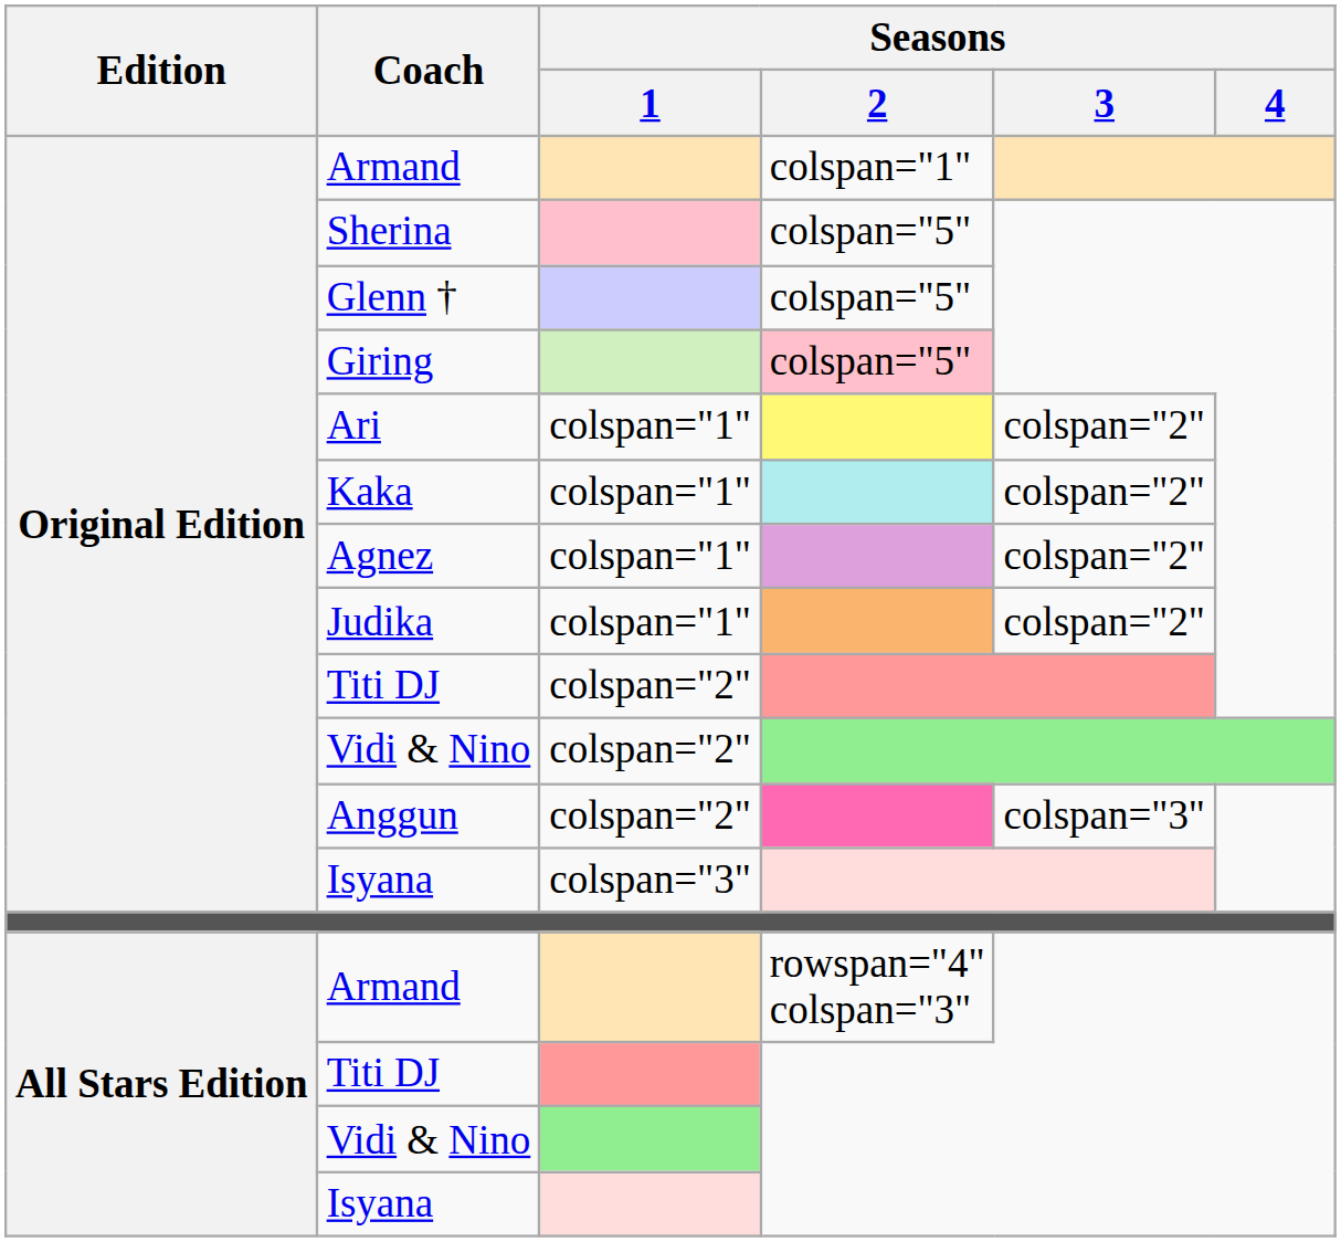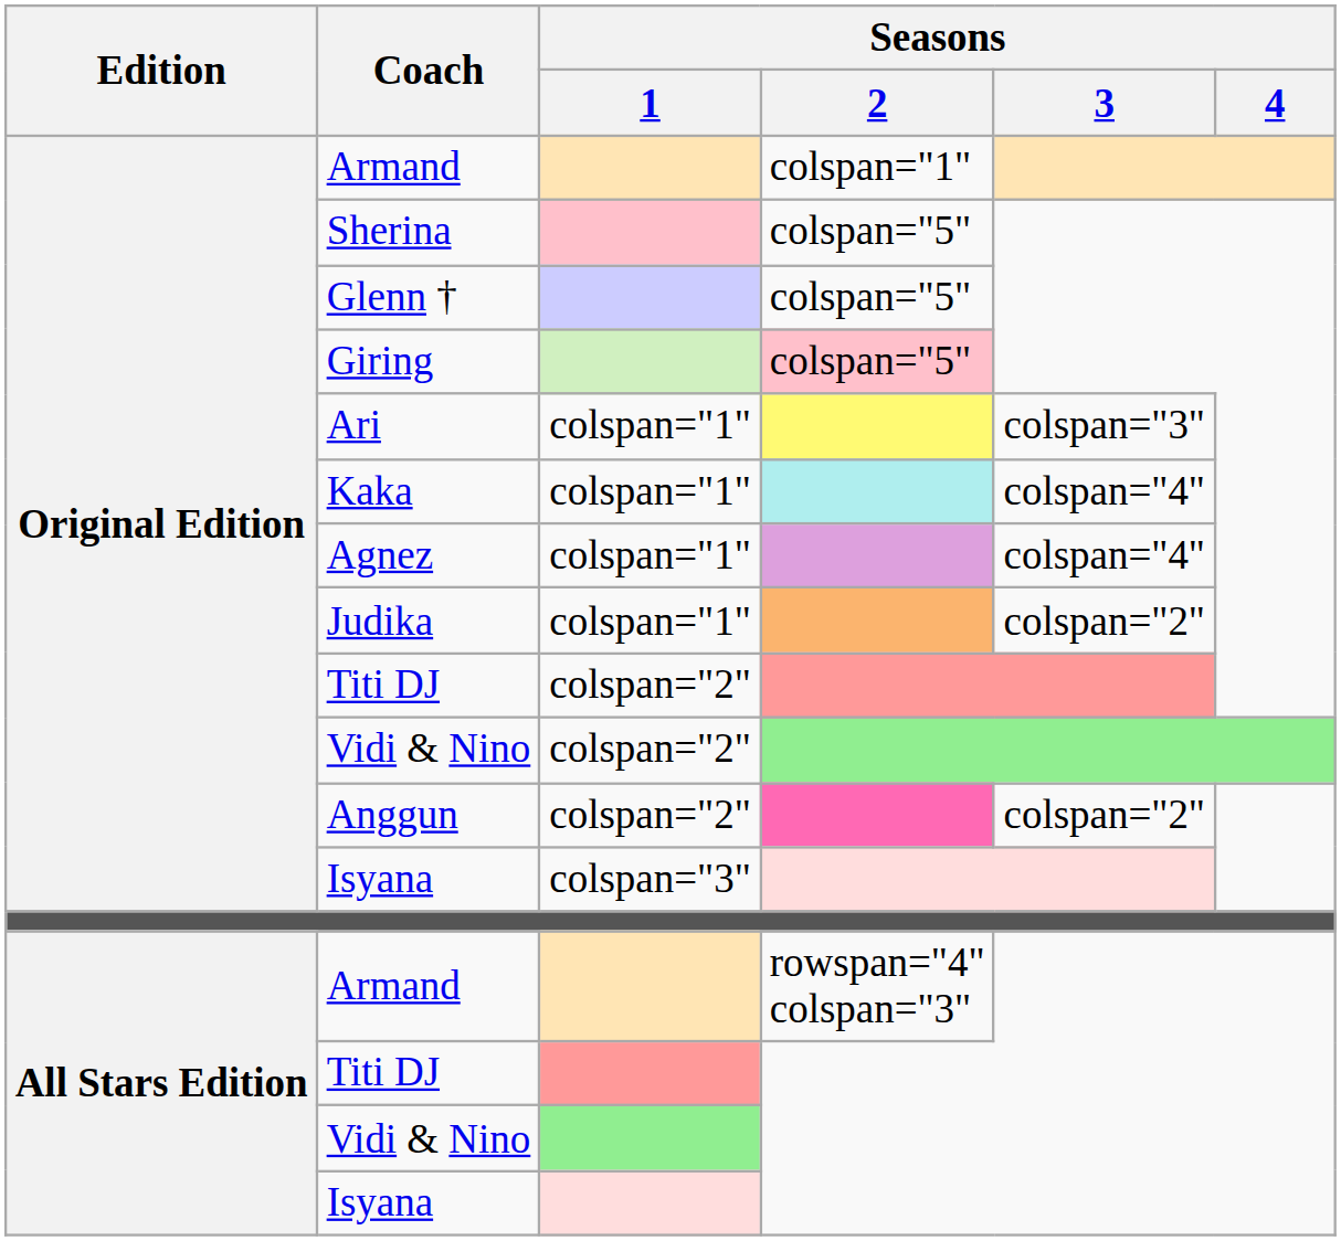Ari | Seasons / 3: colspan="2" -> colspan="3"
Kaka | Seasons / 3: colspan="2" -> colspan="4"
Agnez | Seasons / 3: colspan="2" -> colspan="4"
Anggun | Seasons / 3: colspan="3" -> colspan="2"
